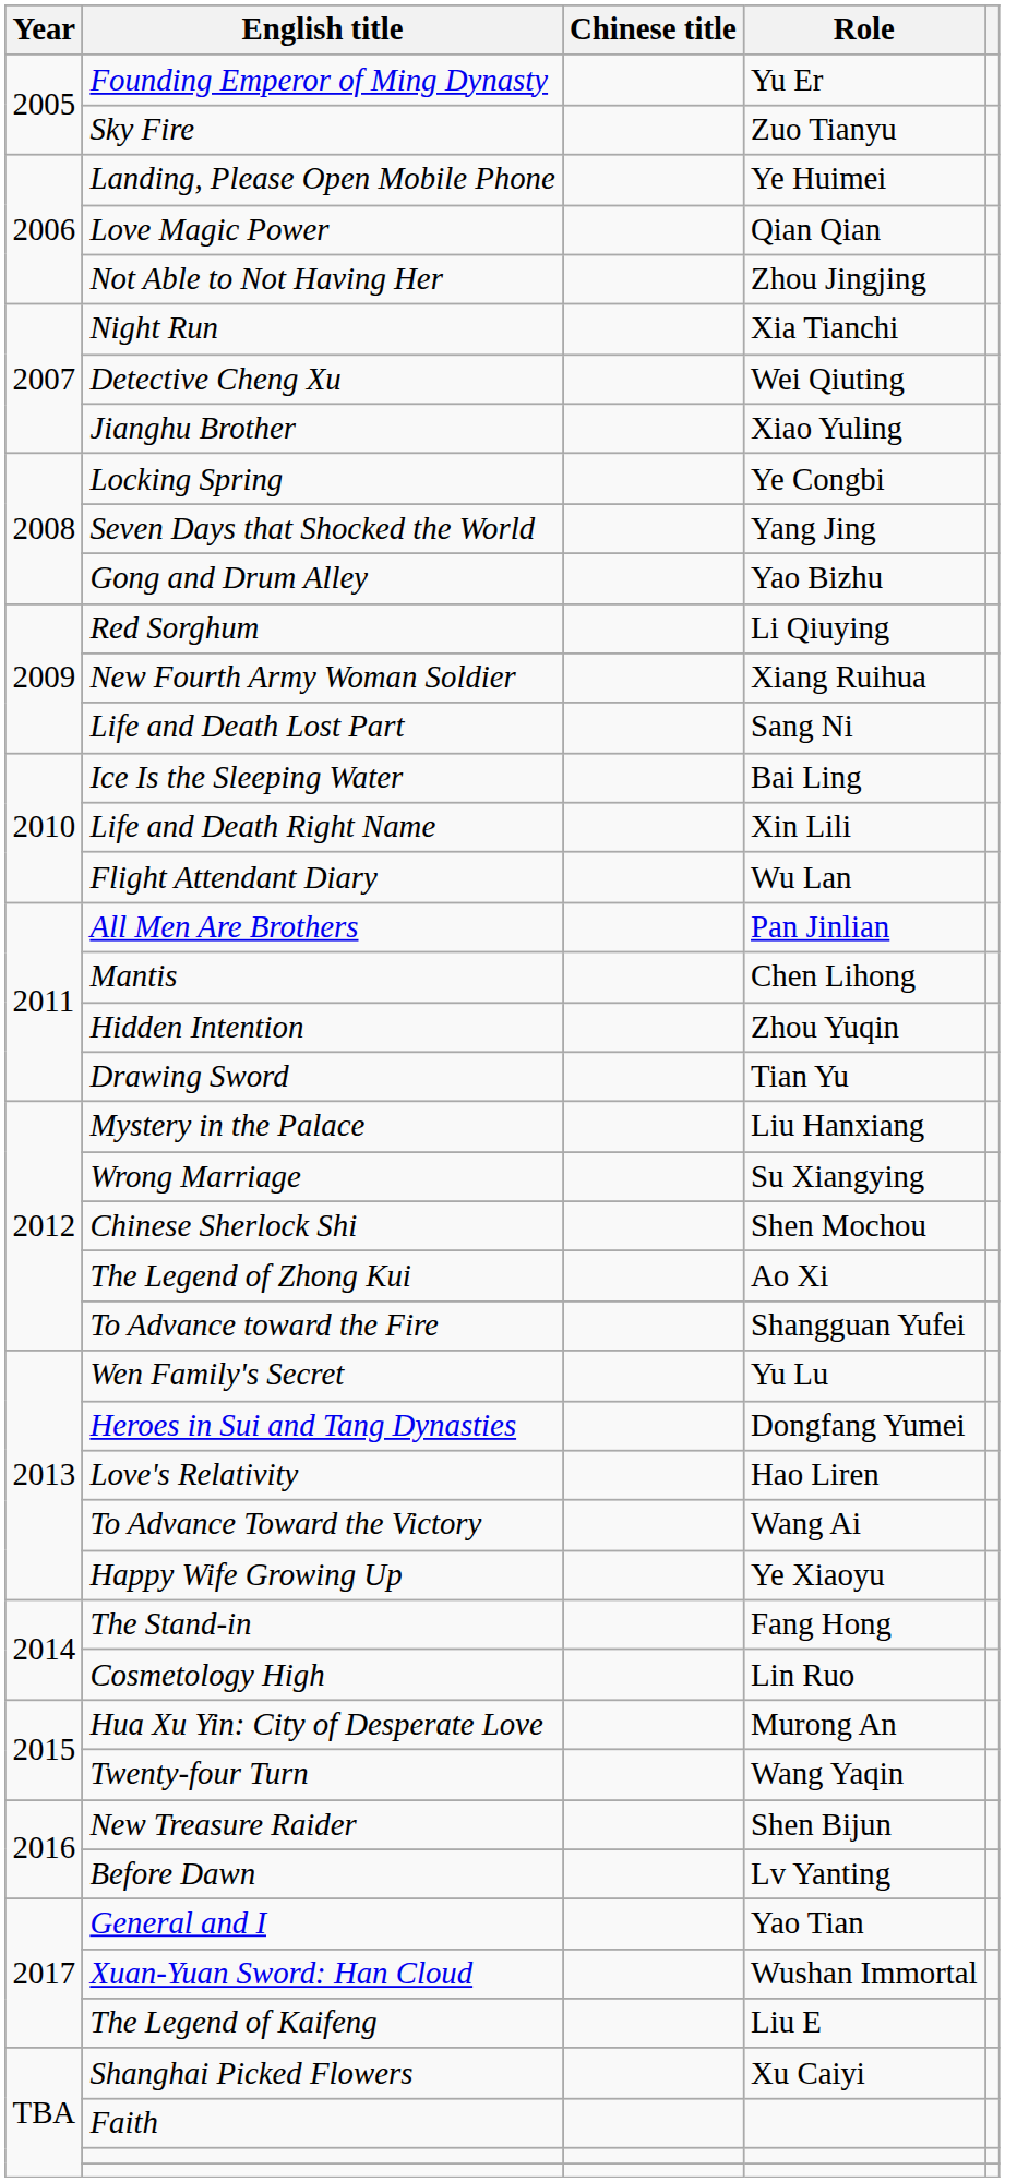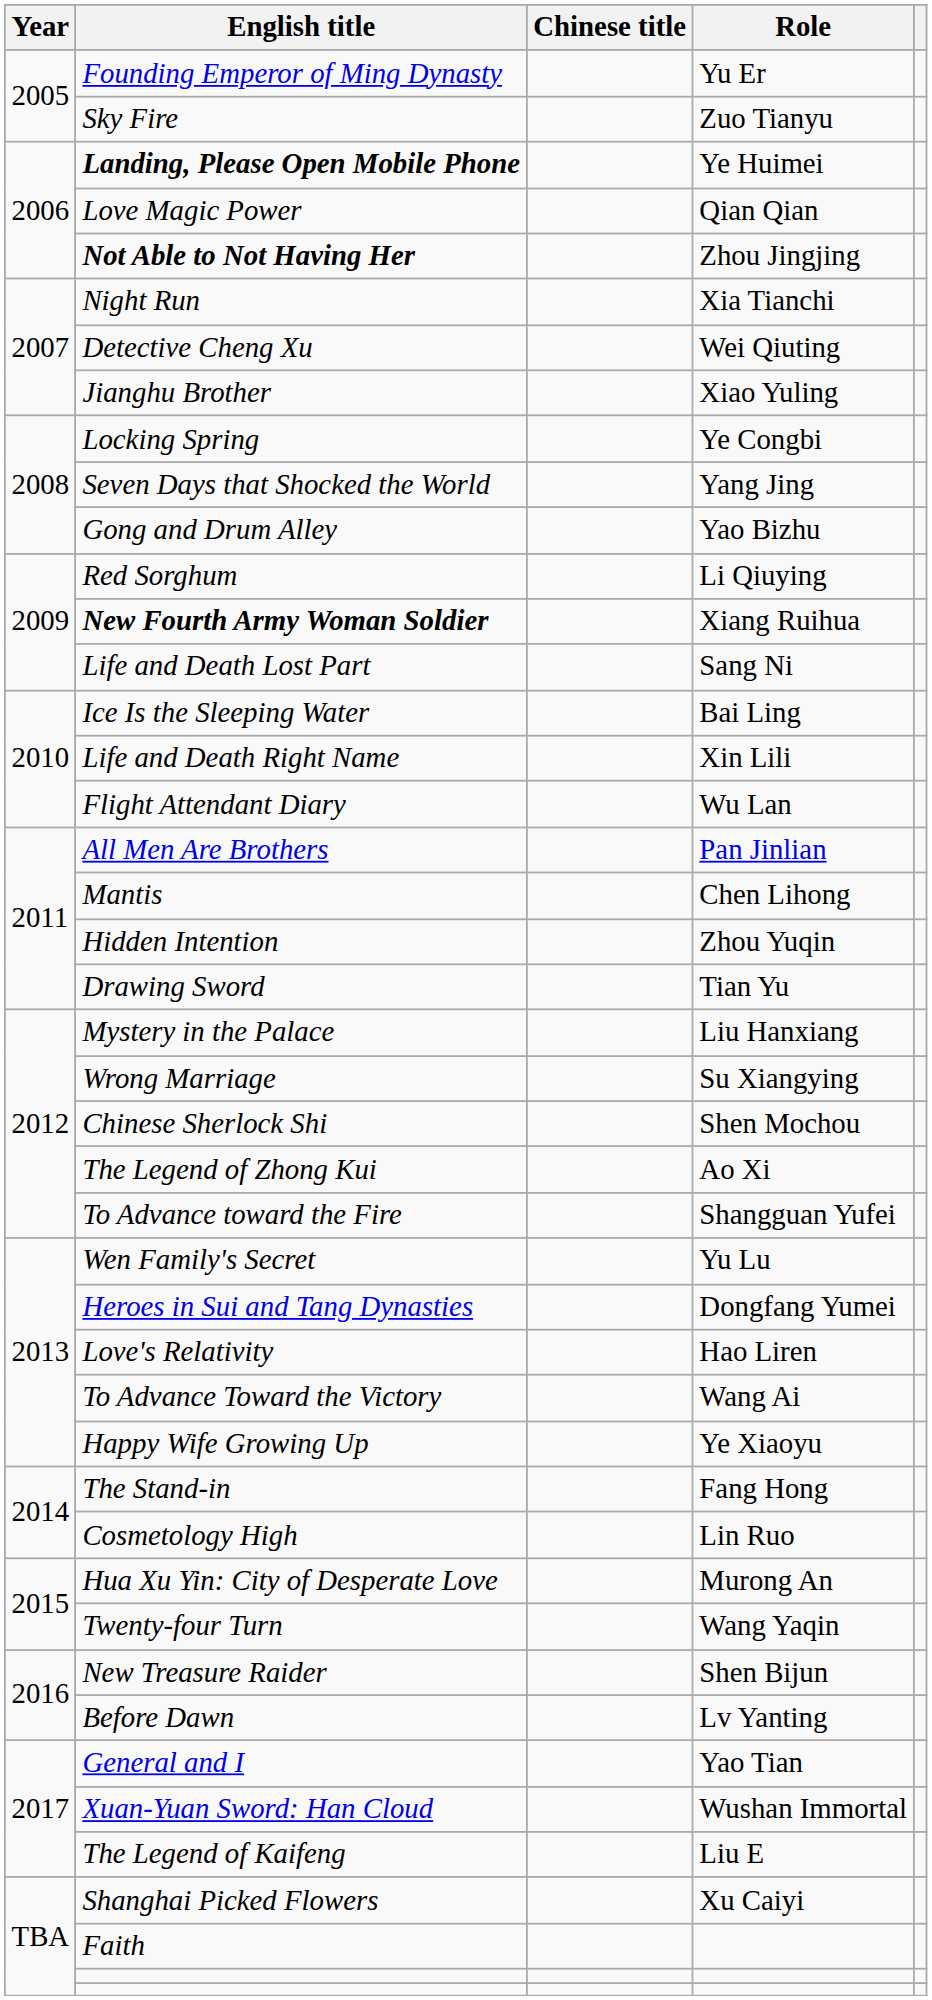Landing, Please Open Mobile Phone | English title: normal -> bold
Not Able to Not Having Her | English title: normal -> bold
New Fourth Army Woman Soldier | English title: normal -> bold
